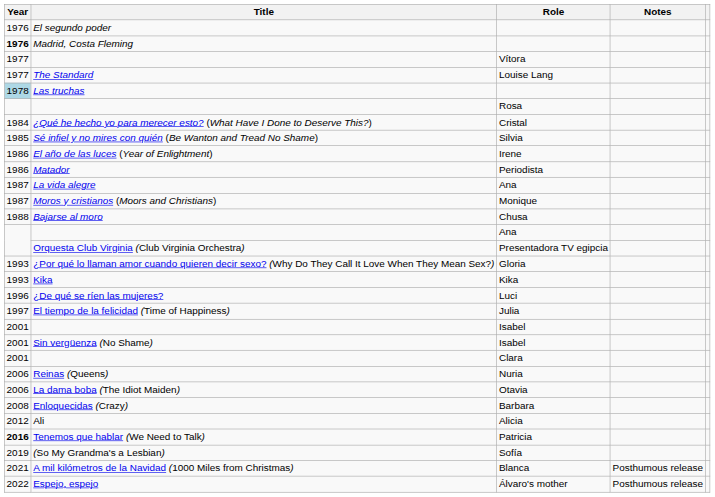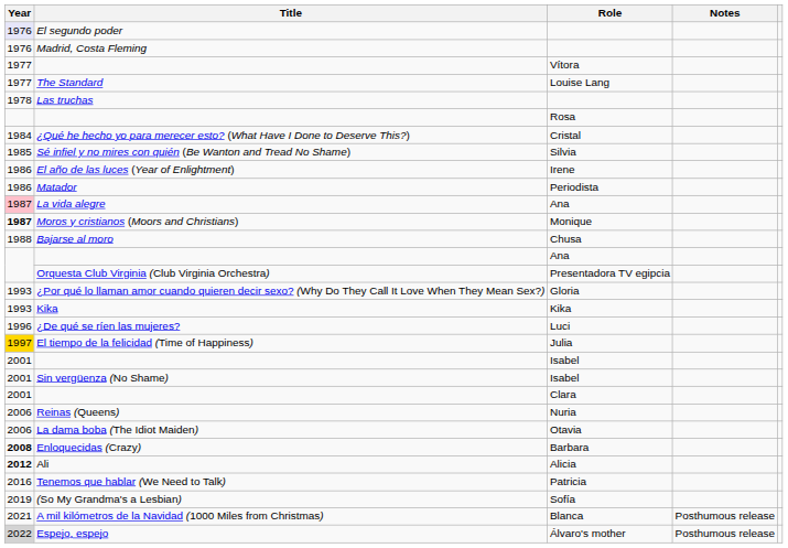El segundo poder | Year: no background -> lavender background
Madrid, Costa Fleming | Year: bold -> normal
Las truchas | Year: lightblue background -> no background
La vida alegre | Year: no background -> pink background
Moros y cristianos (Moors and Christians) | Year: normal -> bold
El tiempo de la felicidad (Time of Happiness) | Year: no background -> gold background
Enloquecidas (Crazy) | Year: normal -> bold
Ali | Year: normal -> bold
Tenemos que hablar (We Need to Talk) | Year: bold -> normal
Espejo, espejo | Year: no background -> lightgrey background
